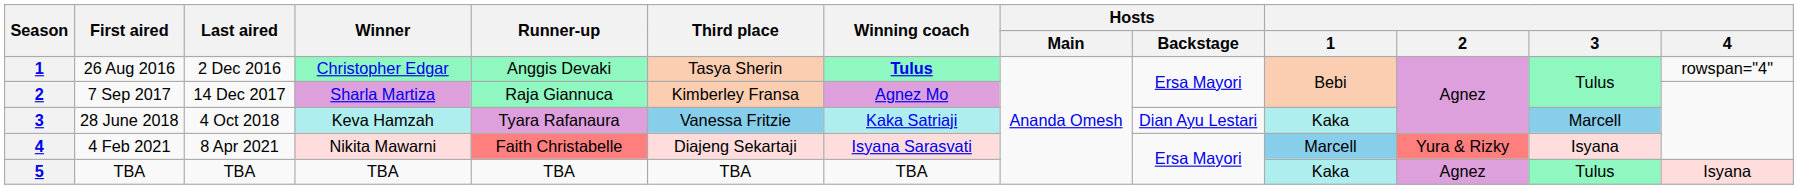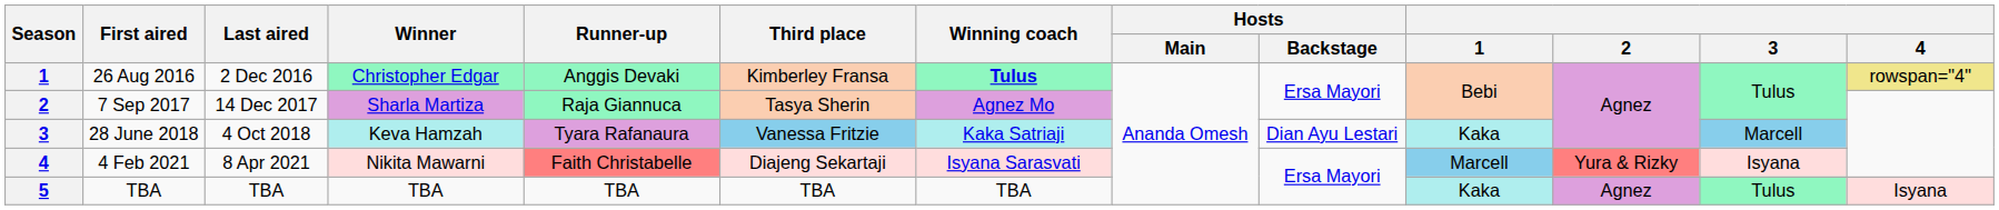26 Aug 2016 | Third place: Tasya Sherin -> Kimberley Fransa
26 Aug 2016 | 4: no background -> khaki background
7 Sep 2017 | Third place: Kimberley Fransa -> Tasya Sherin
